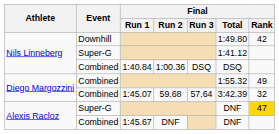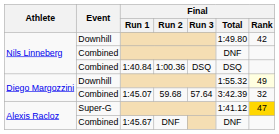row 4 | Event: Super-G -> Combined
row 4 | Final / Total: 1:41.12 -> DNF
row 6 | Event: Combined -> Downhill
row 6 | Final / Rank: no background -> lightyellow background
row 8 | Final / Total: DNF -> 1:41.12
